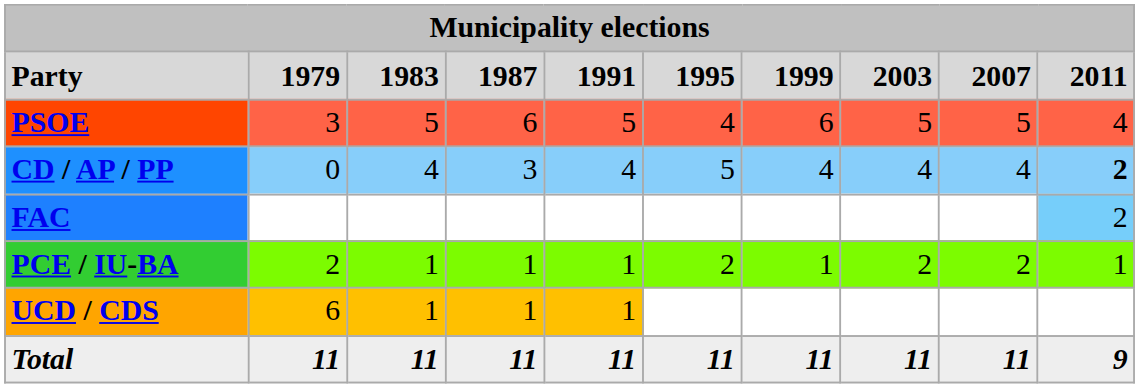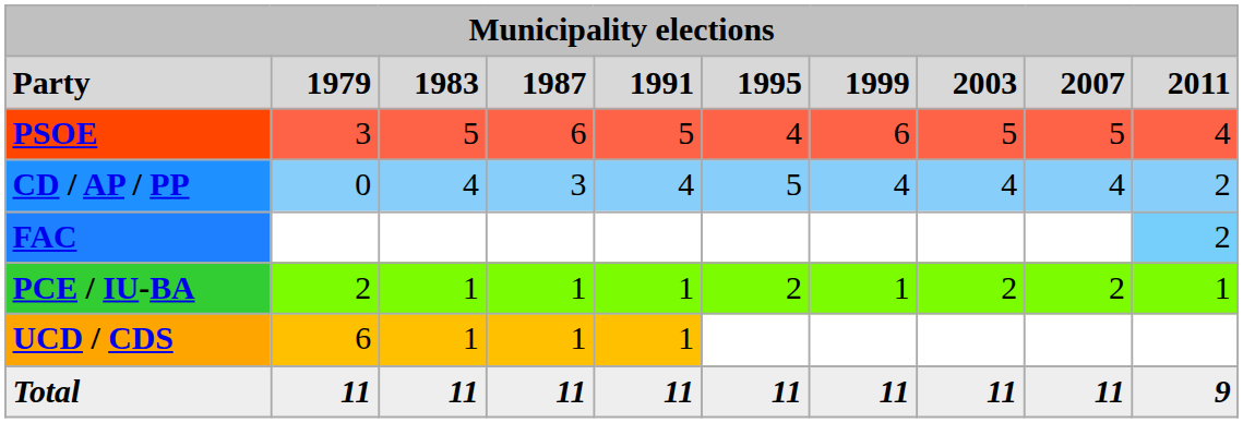CD / AP / PP | column 10: bold -> normal
